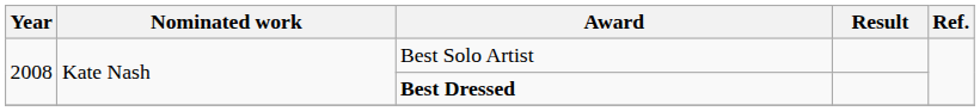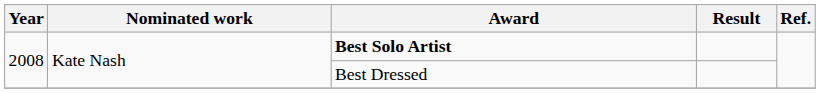Best Solo Artist | Award: normal -> bold
Best Dressed | Award: bold -> normal
